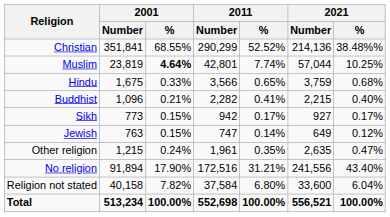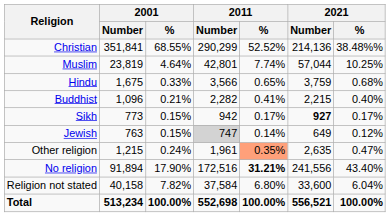Muslim | 2001 / %: bold -> normal
Sikh | 2021 / Number: normal -> bold
Jewish | 2011 / Number: no background -> lightgrey background
Other religion | 2011 / %: no background -> lightsalmon background
No religion | 2011 / %: normal -> bold
